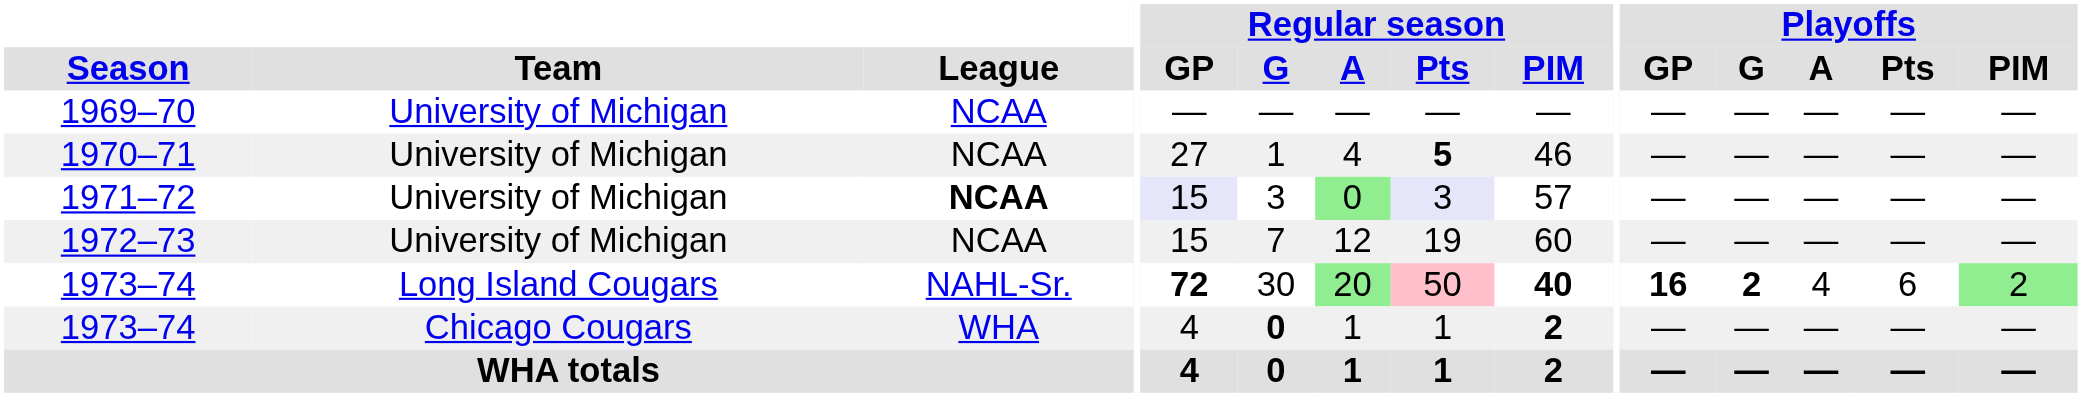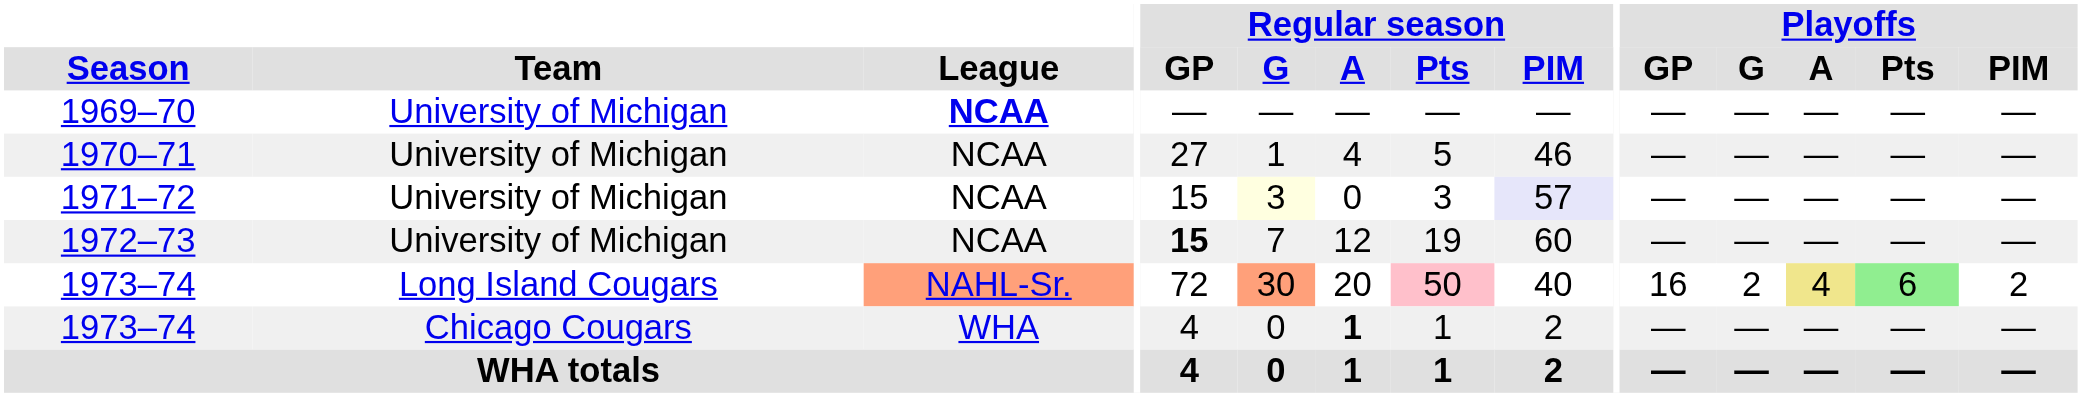1969–70 | League: normal -> bold
1970–71 | Regular season / Pts: bold -> normal
1971–72 | League: bold -> normal
1971–72 | Regular season / GP: lavender background -> no background
1971–72 | Regular season / G: no background -> lightyellow background
1971–72 | Regular season / A: lightgreen background -> no background
1971–72 | Regular season / Pts: lavender background -> no background
1971–72 | Regular season / PIM: no background -> lavender background
1972–73 | Regular season / GP: normal -> bold
1973–74 / Long Island Cougars | League: no background -> lightsalmon background
1973–74 / Long Island Cougars | Regular season / GP: bold -> normal
1973–74 / Long Island Cougars | Regular season / G: no background -> lightsalmon background
1973–74 / Long Island Cougars | Regular season / A: lightgreen background -> no background
1973–74 / Long Island Cougars | Regular season / PIM: bold -> normal
1973–74 / Long Island Cougars | Playoffs / GP: bold -> normal
1973–74 / Long Island Cougars | Playoffs / G: bold -> normal
1973–74 / Long Island Cougars | Playoffs / A: no background -> khaki background
1973–74 / Long Island Cougars | Playoffs / Pts: no background -> lightgreen background
1973–74 / Long Island Cougars | Playoffs / PIM: lightgreen background -> no background
1973–74 / Chicago Cougars | Regular season / G: bold -> normal
1973–74 / Chicago Cougars | Regular season / A: normal -> bold
1973–74 / Chicago Cougars | Regular season / PIM: bold -> normal
